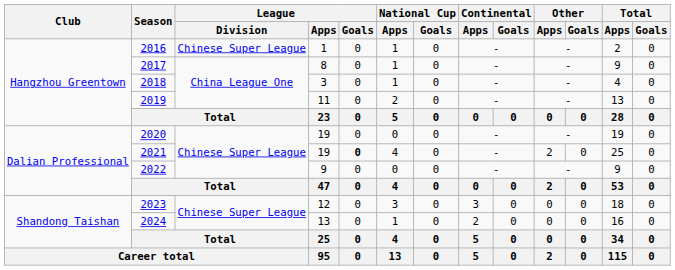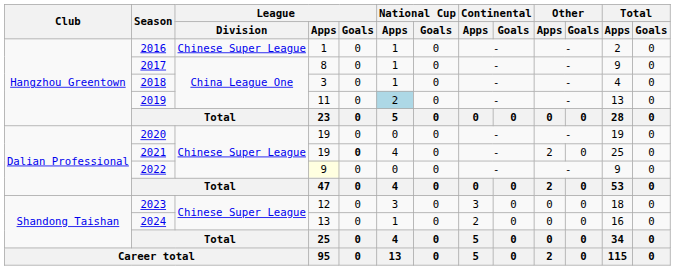2019 | National Cup / Apps: no background -> lightblue background
2022 | League / Apps: no background -> lightyellow background
